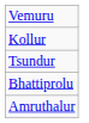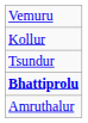row 4 | column 1: normal -> bold
